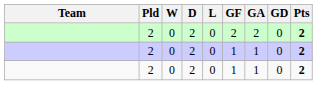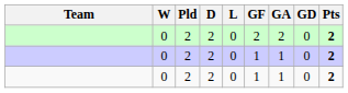columns swapped: Pld <-> W
